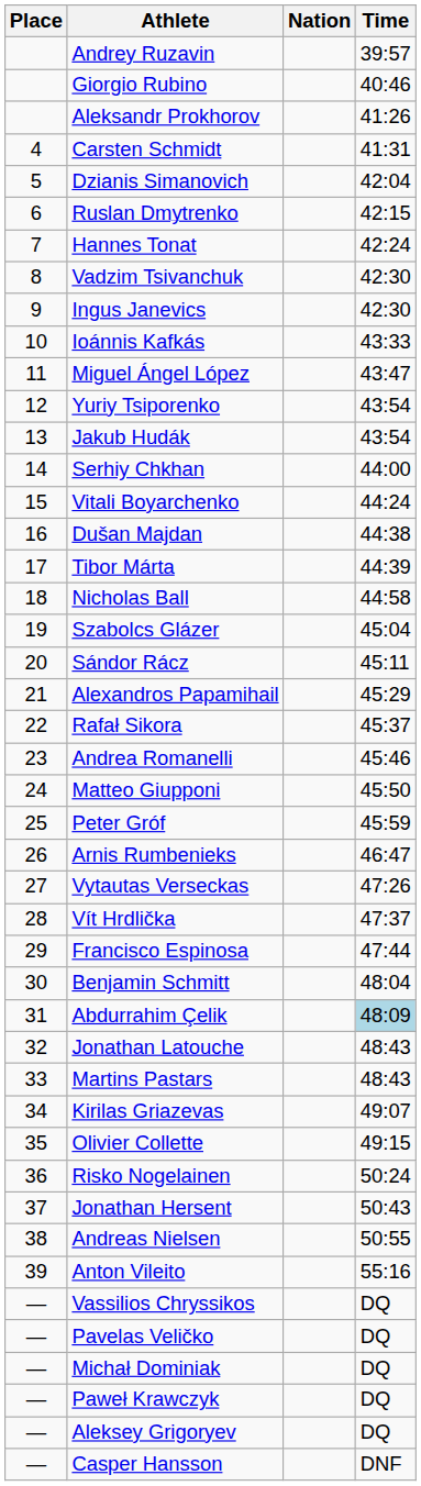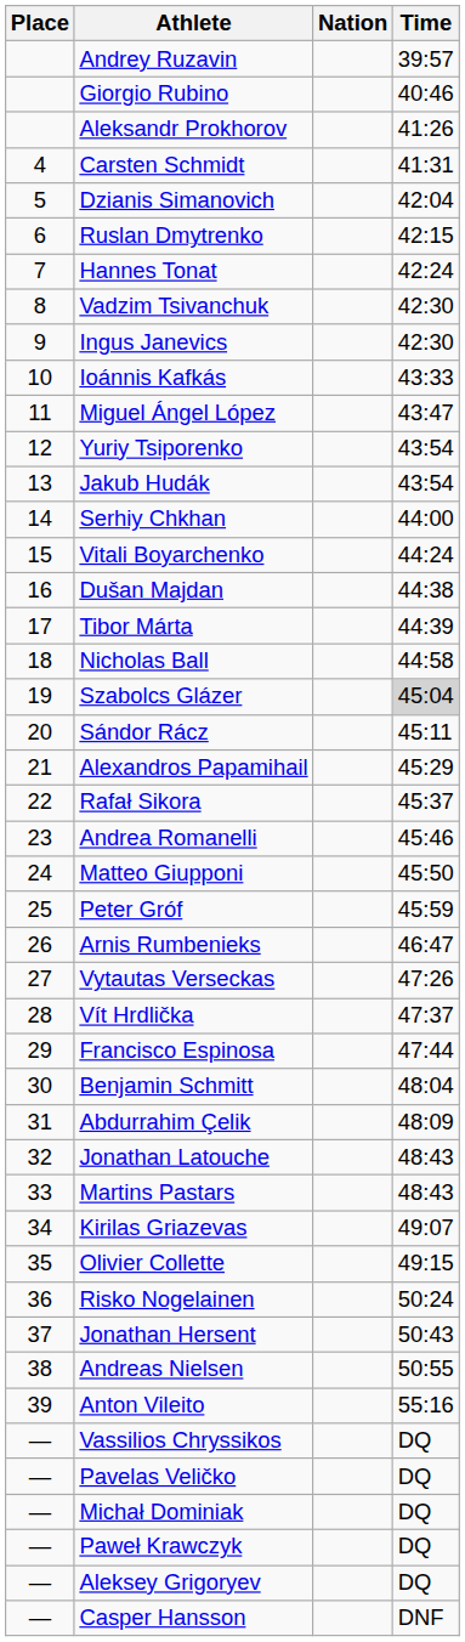Szabolcs Glázer | Time: no background -> lightgrey background
Abdurrahim Çelik | Time: lightblue background -> no background
